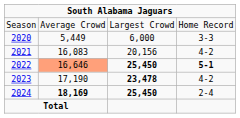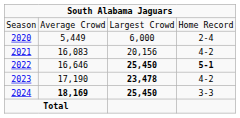2020 | column 4: 3-3 -> 2-4
2022 | column 2: lightsalmon background -> no background
2024 | column 4: 2-4 -> 3-3
